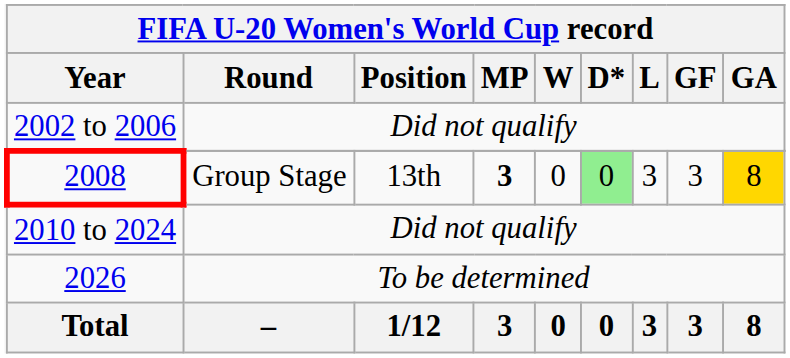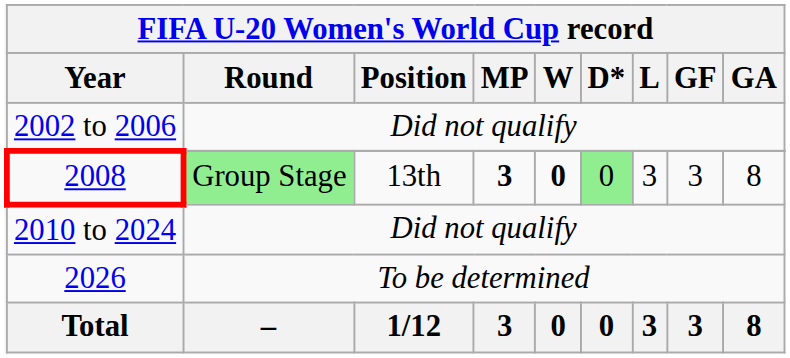2008 | Round: no background -> lightgreen background
2008 | W: normal -> bold
2008 | GA: gold background -> no background
